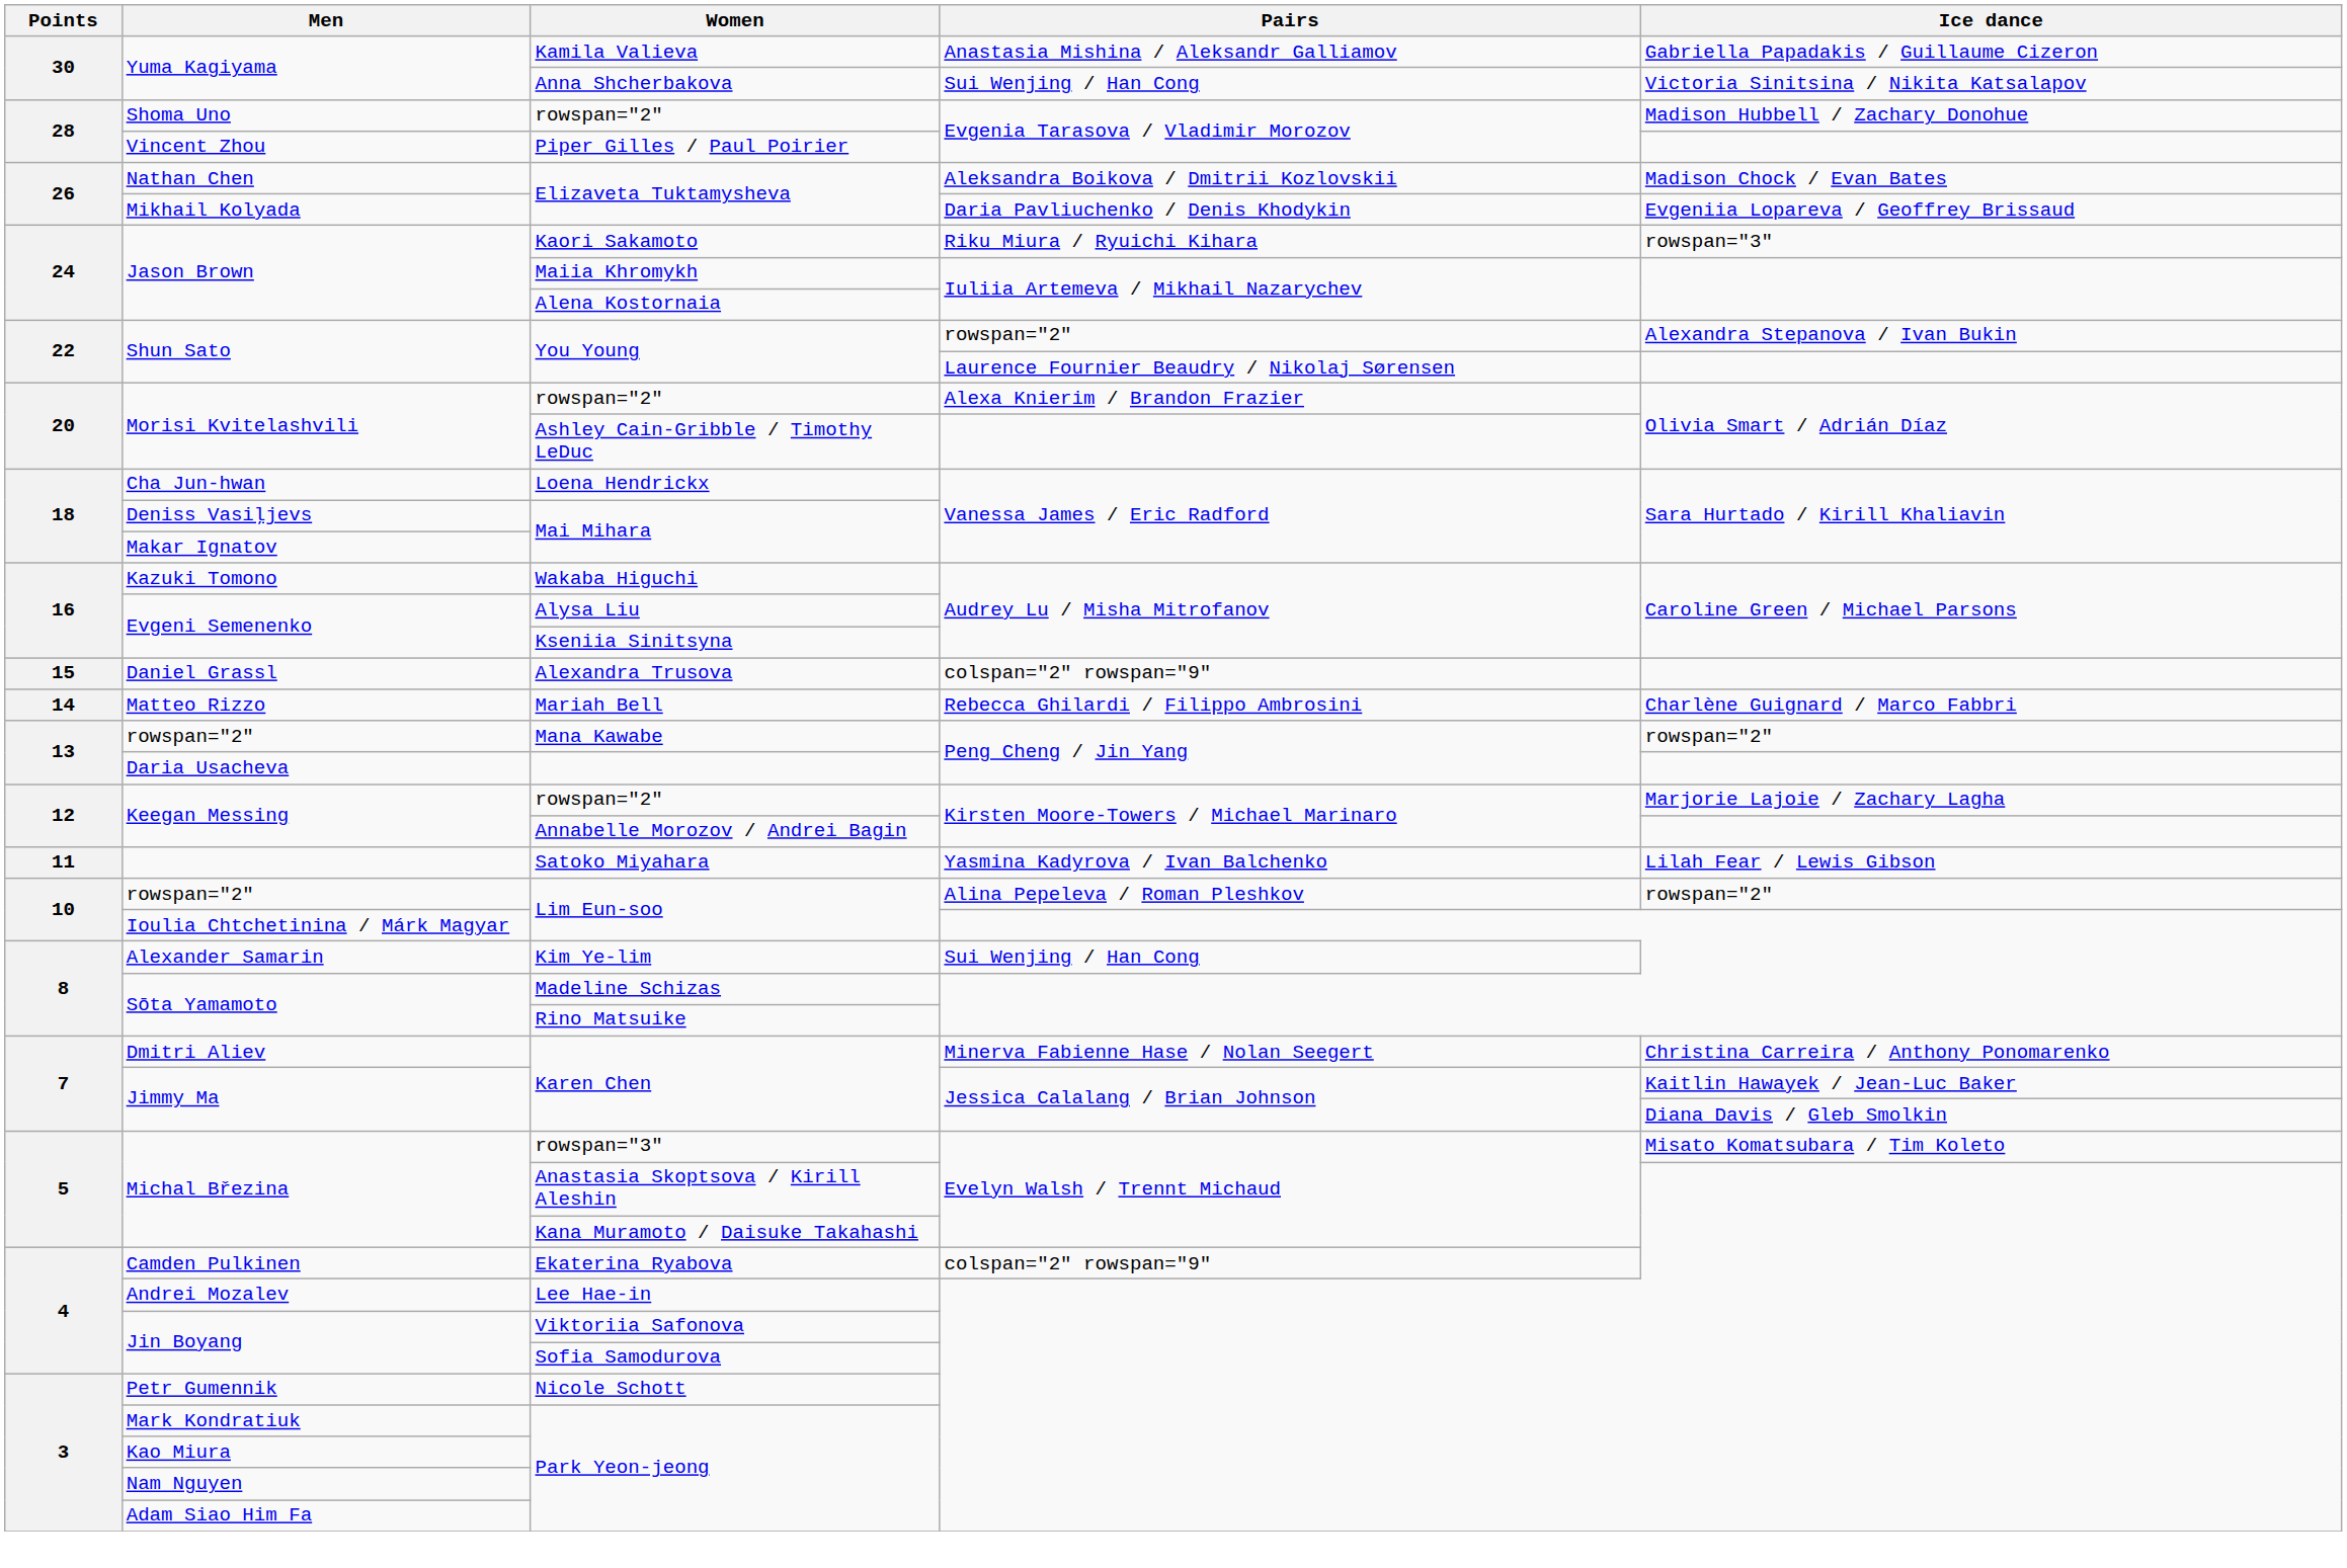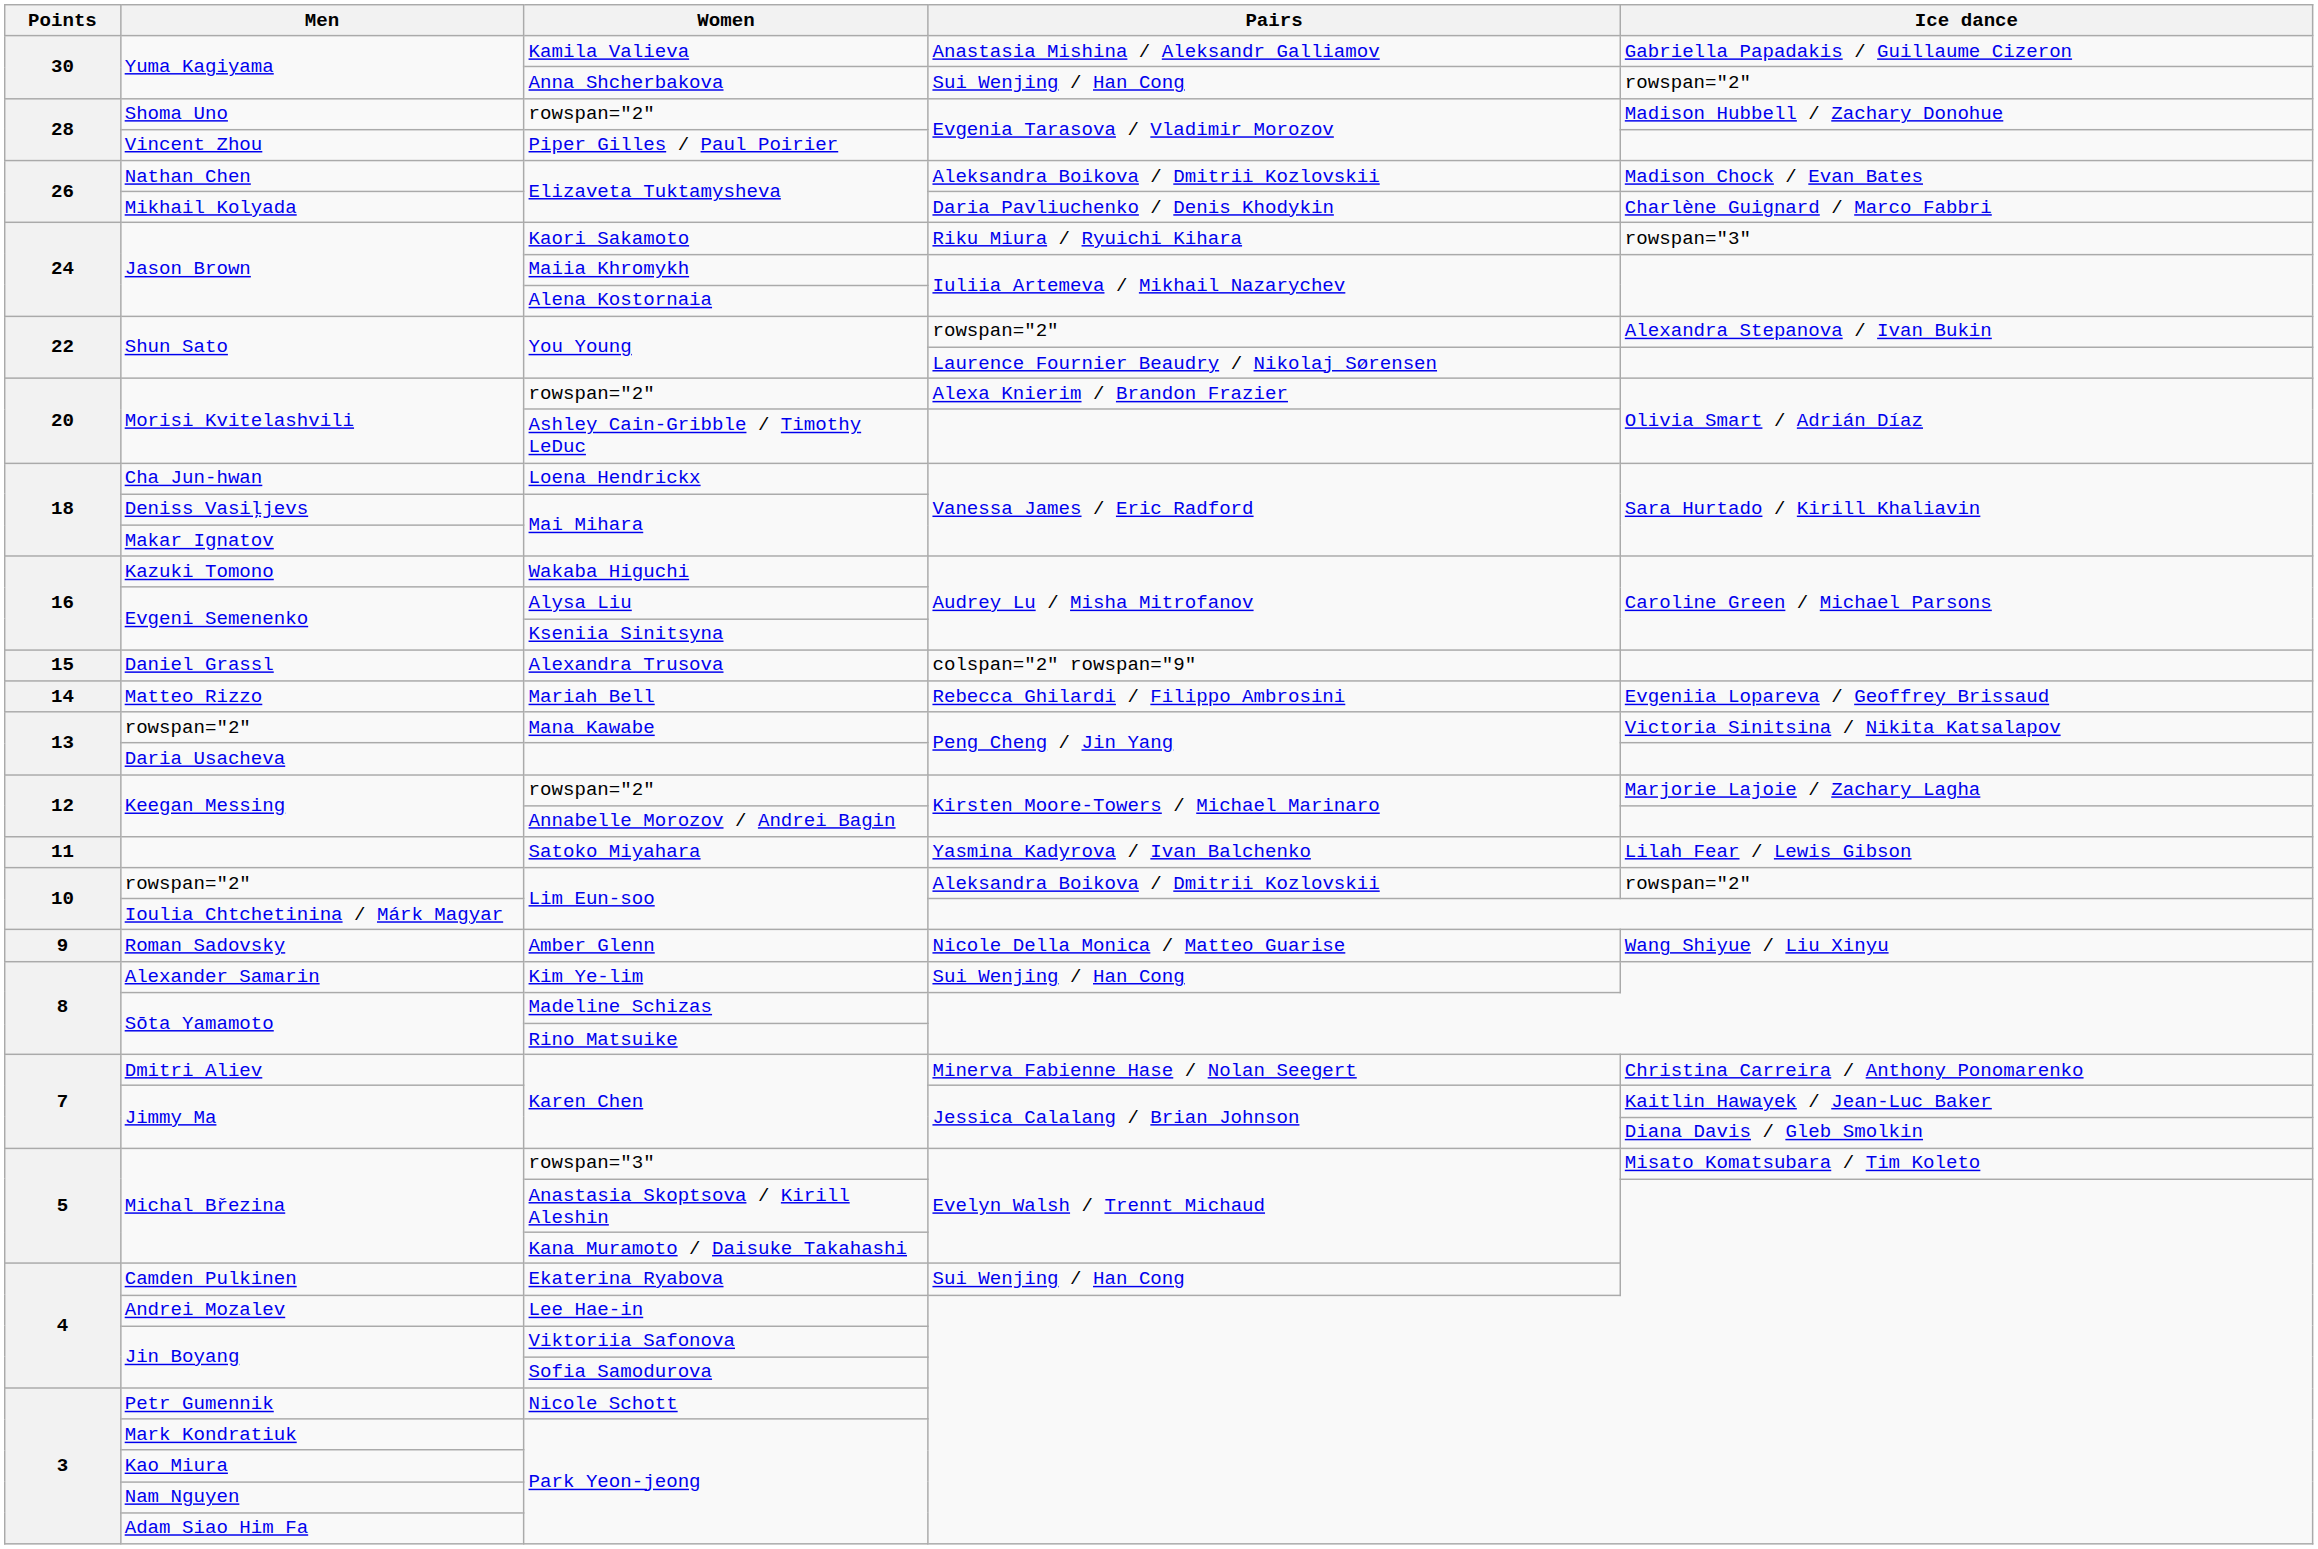Anna Shcherbakova | Ice dance: Victoria Sinitsina / Nikita Katsalapov -> rowspan="2"
Mikhail Kolyada / Elizaveta Tuktamysheva | Ice dance: Evgeniia Lopareva / Geoffrey Brissaud -> Charlène Guignard / Marco Fabbri
Mariah Bell | Ice dance: Charlène Guignard / Marco Fabbri -> Evgeniia Lopareva / Geoffrey Brissaud
Mana Kawabe | Ice dance: rowspan="2" -> Victoria Sinitsina / Nikita Katsalapov
rowspan="2" / Lim Eun-soo | Pairs: Alina Pepeleva / Roman Pleshkov -> Aleksandra Boikova / Dmitrii Kozlovskii
+ row: 9 | Roman Sadovsky | Amber Glenn | Nicole Della Monica / Matteo Guarise | Wang Shiyue / Liu Xinyu
Ekaterina Ryabova | Pairs: colspan="2" rowspan="9" -> Sui Wenjing / Han Cong
